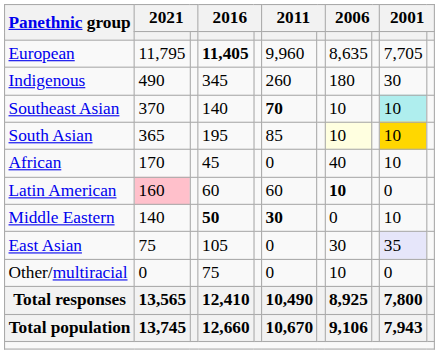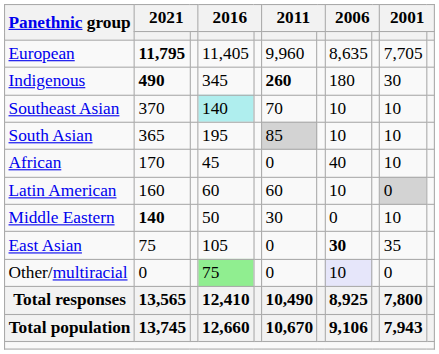European | column 2: normal -> bold
European | column 4: bold -> normal
Indigenous | column 2: normal -> bold
Indigenous | column 6: normal -> bold
Southeast Asian | column 4: no background -> paleturquoise background
Southeast Asian | column 6: bold -> normal
Southeast Asian | column 10: paleturquoise background -> no background
South Asian | column 6: no background -> lightgrey background
South Asian | column 8: lightyellow background -> no background
South Asian | column 10: gold background -> no background
Latin American | column 2: pink background -> no background
Latin American | column 8: bold -> normal
Latin American | column 10: no background -> lightgrey background
Middle Eastern | column 2: normal -> bold
Middle Eastern | column 4: bold -> normal
Middle Eastern | column 6: bold -> normal
East Asian | column 8: normal -> bold
East Asian | column 10: lavender background -> no background
Other/multiracial | column 4: no background -> lightgreen background
Other/multiracial | column 8: no background -> lavender background
